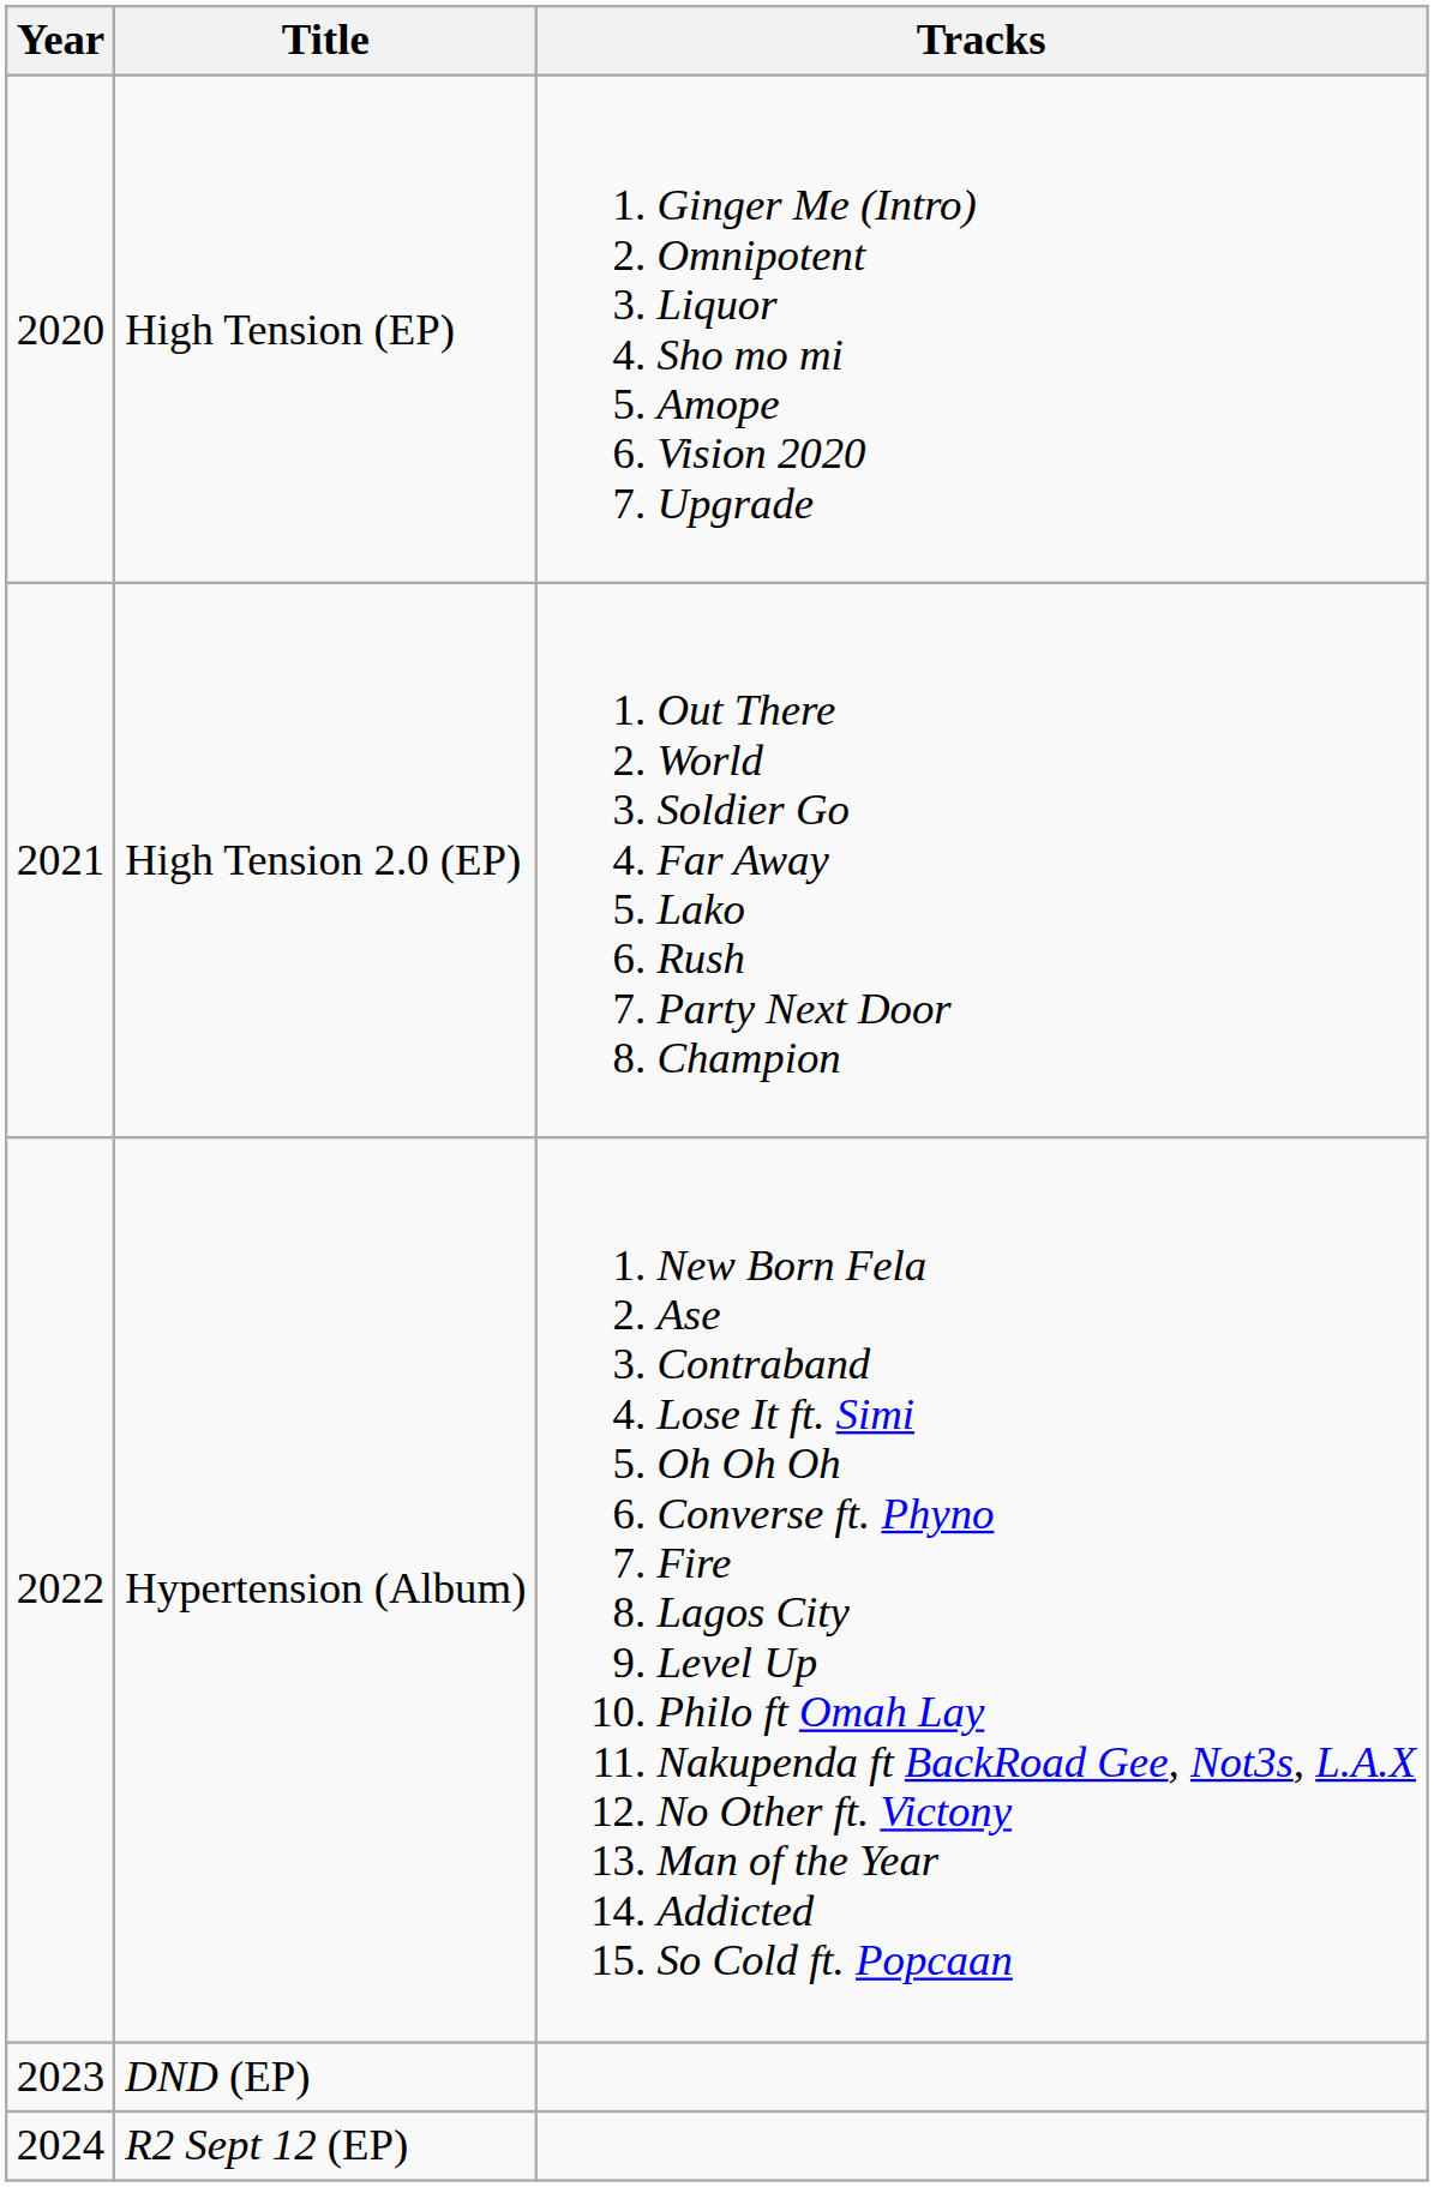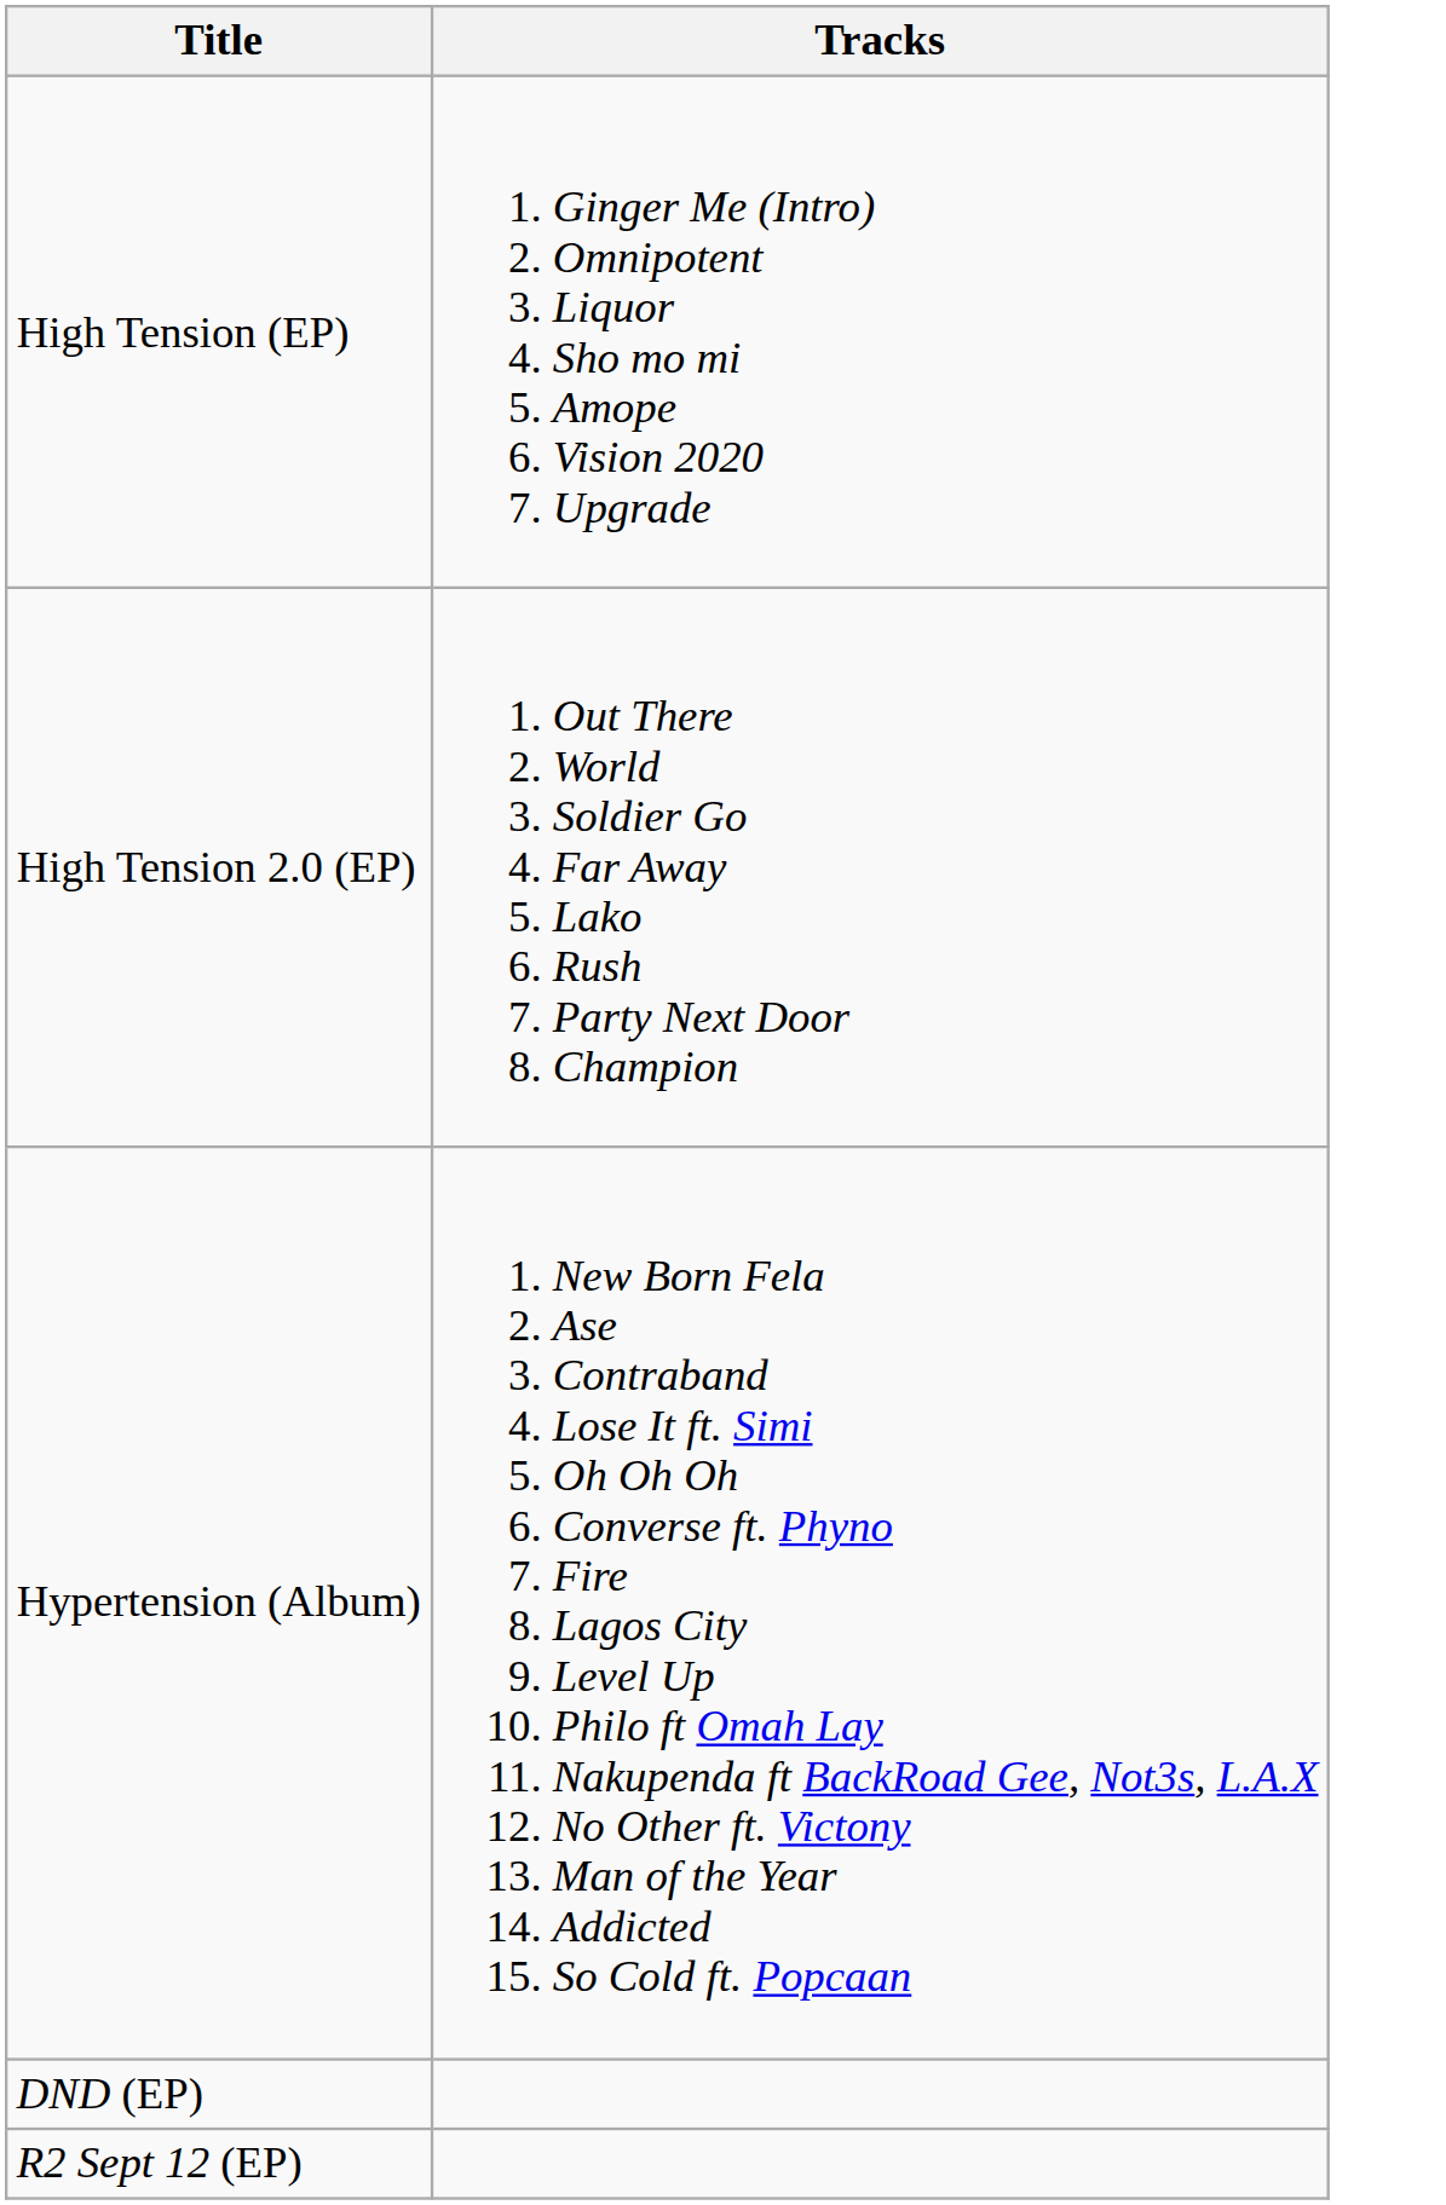- column: Year | 2020 | 2021 | 2022 | 2023 | 2024
